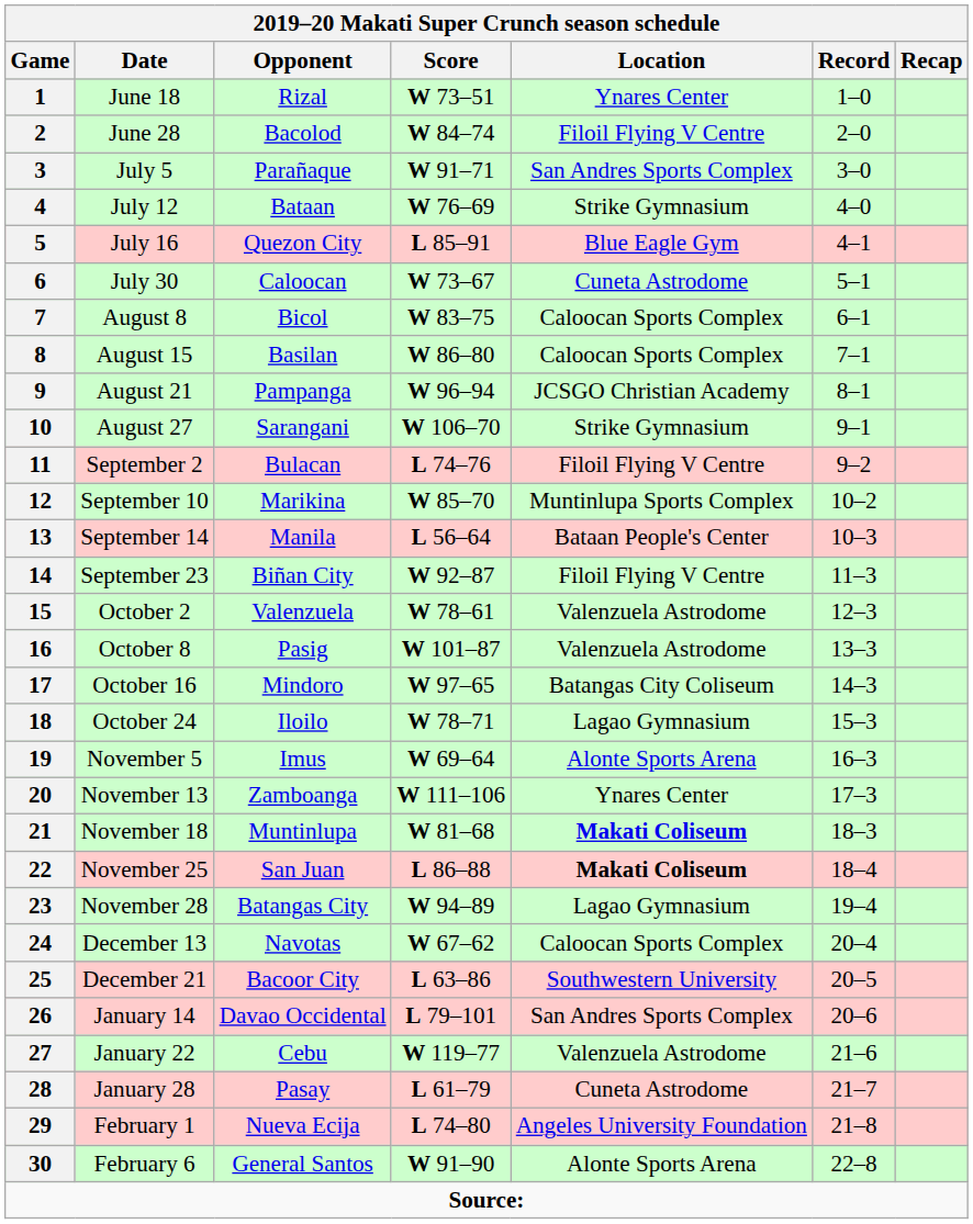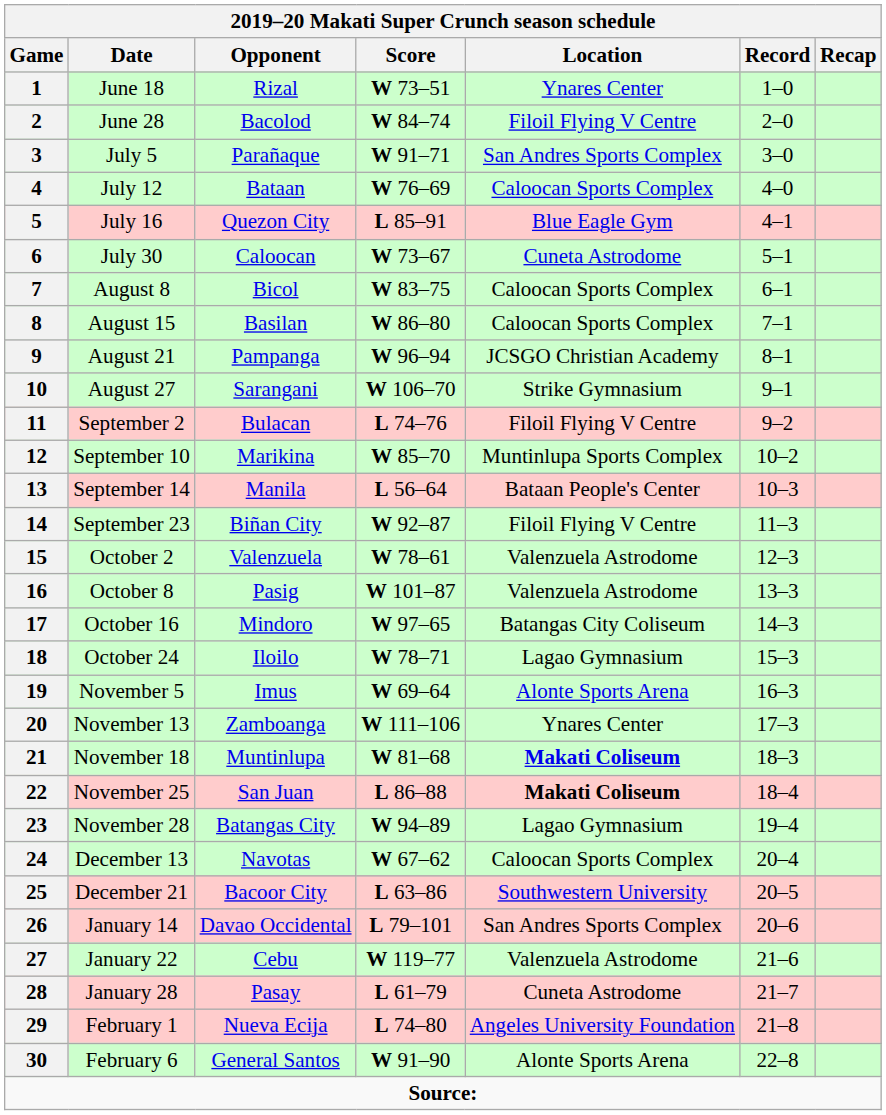4 | Location: Strike Gymnasium -> Caloocan Sports Complex
